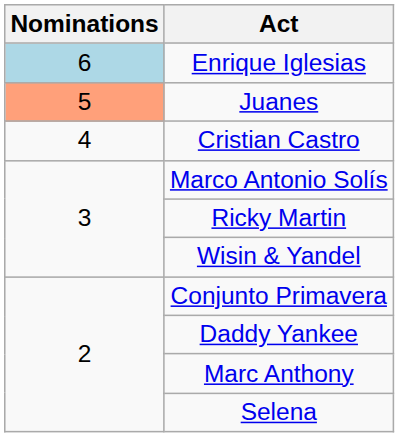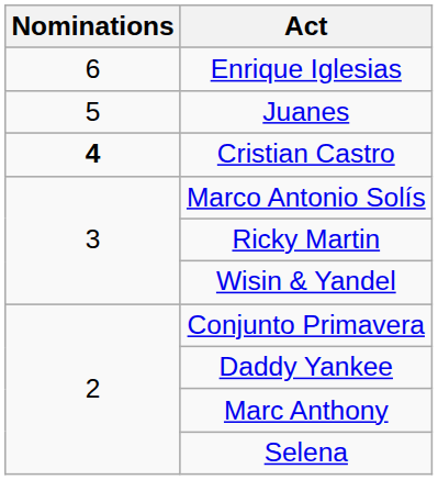Enrique Iglesias | Nominations: lightblue background -> no background
Juanes | Nominations: lightsalmon background -> no background
Cristian Castro | Nominations: normal -> bold
